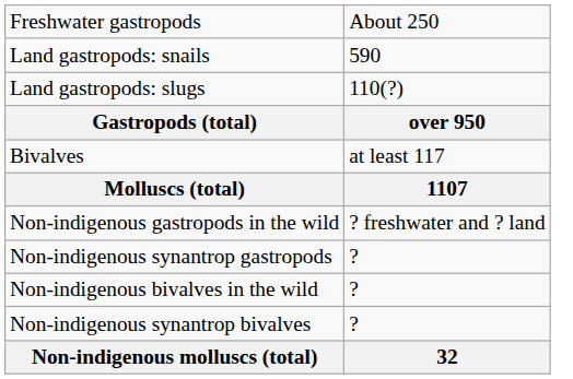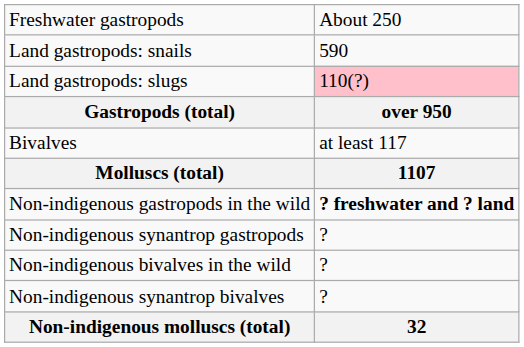Land gastropods: slugs | column 2: no background -> pink background
Non-indigenous gastropods in the wild | column 2: normal -> bold
